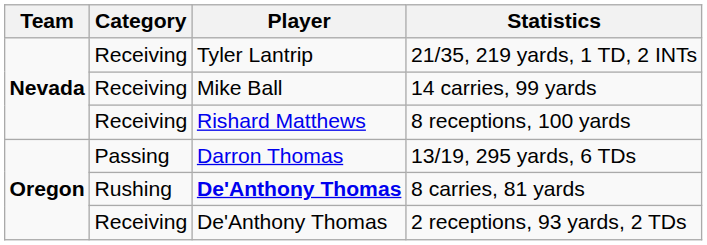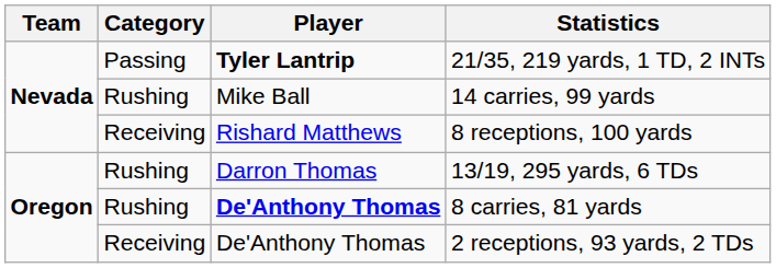21/35, 219 yards, 1 TD, 2 INTs | Category: Receiving -> Passing
21/35, 219 yards, 1 TD, 2 INTs | Player: normal -> bold
14 carries, 99 yards | Category: Receiving -> Rushing
13/19, 295 yards, 6 TDs | Category: Passing -> Rushing
